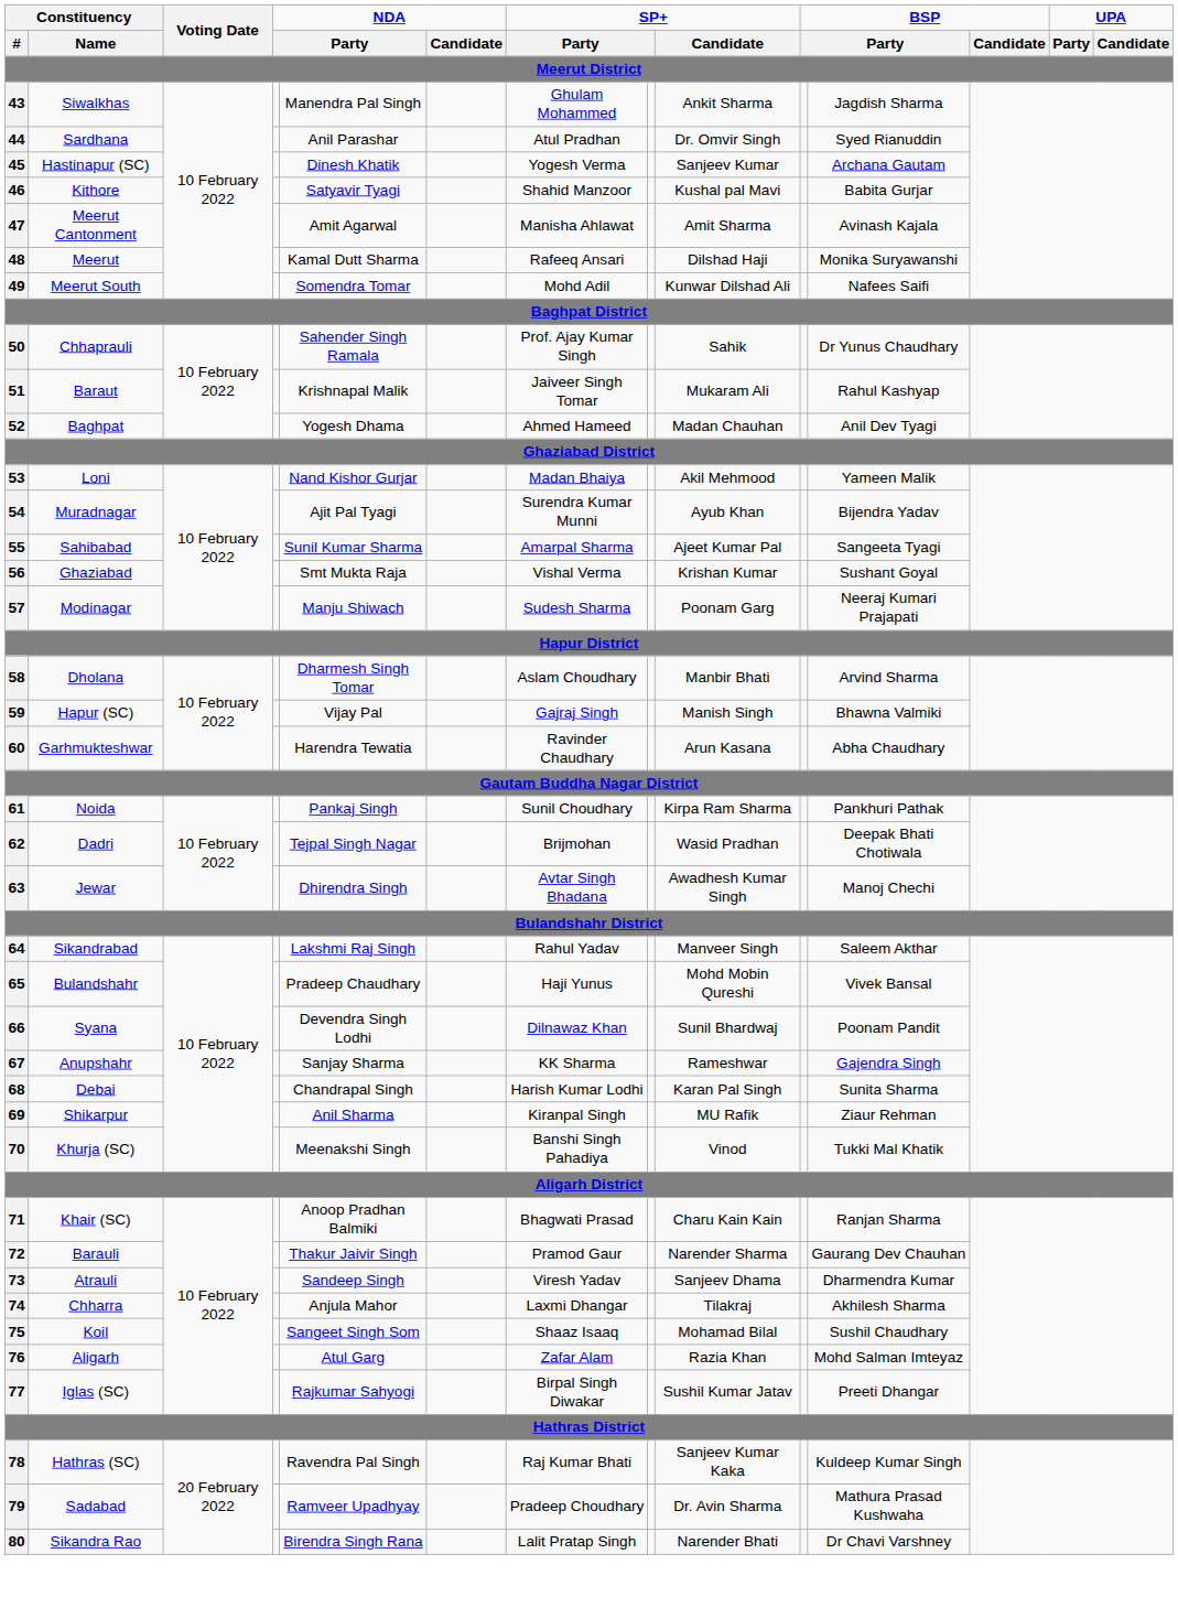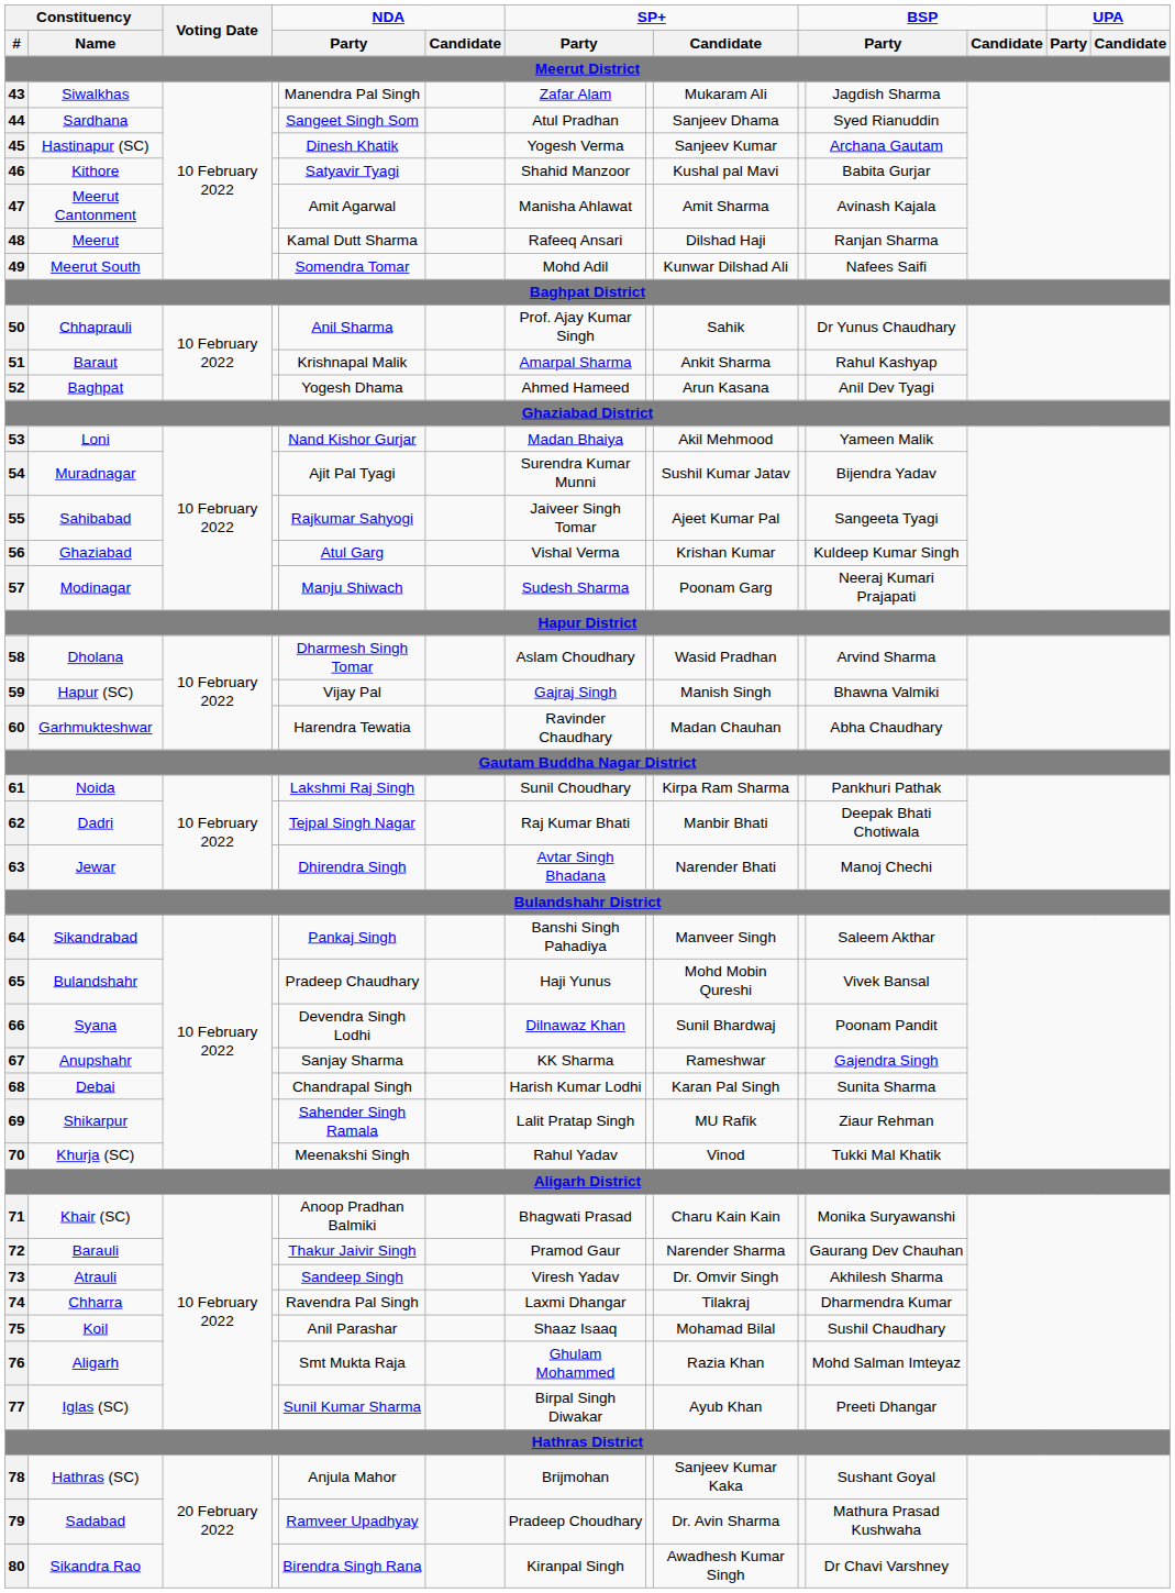Siwalkhas | column 7: Ghulam Mohammed -> Zafar Alam
Siwalkhas | column 9: Ankit Sharma -> Mukaram Ali
Sardhana | column 5: Anil Parashar -> Sangeet Singh Som
Sardhana | column 9: Dr. Omvir Singh -> Sanjeev Dhama
Meerut | column 11: Monika Suryawanshi -> Ranjan Sharma
Chhaprauli | column 5: Sahender Singh Ramala -> Anil Sharma
Baraut | column 7: Jaiveer Singh Tomar -> Amarpal Sharma
Baraut | column 9: Mukaram Ali -> Ankit Sharma
Baghpat | column 9: Madan Chauhan -> Arun Kasana
Muradnagar | column 9: Ayub Khan -> Sushil Kumar Jatav
Sahibabad | column 5: Sunil Kumar Sharma -> Rajkumar Sahyogi
Sahibabad | column 7: Amarpal Sharma -> Jaiveer Singh Tomar
Ghaziabad | column 5: Smt Mukta Raja -> Atul Garg
Ghaziabad | column 11: Sushant Goyal -> Kuldeep Kumar Singh
Dholana | column 9: Manbir Bhati -> Wasid Pradhan
Garhmukteshwar | column 9: Arun Kasana -> Madan Chauhan
Noida | column 5: Pankaj Singh -> Lakshmi Raj Singh
Dadri | column 7: Brijmohan -> Raj Kumar Bhati
Dadri | column 9: Wasid Pradhan -> Manbir Bhati
Jewar | column 9: Awadhesh Kumar Singh -> Narender Bhati
Sikandrabad | column 5: Lakshmi Raj Singh -> Pankaj Singh
Sikandrabad | column 7: Rahul Yadav -> Banshi Singh Pahadiya
Shikarpur | column 5: Anil Sharma -> Sahender Singh Ramala
Shikarpur | column 7: Kiranpal Singh -> Lalit Pratap Singh
Khurja (SC) | column 7: Banshi Singh Pahadiya -> Rahul Yadav
Khair (SC) | column 11: Ranjan Sharma -> Monika Suryawanshi
Atrauli | column 9: Sanjeev Dhama -> Dr. Omvir Singh
Atrauli | column 11: Dharmendra Kumar -> Akhilesh Sharma
Chharra | column 5: Anjula Mahor -> Ravendra Pal Singh
Chharra | column 11: Akhilesh Sharma -> Dharmendra Kumar
Koil | column 5: Sangeet Singh Som -> Anil Parashar
Aligarh | column 5: Atul Garg -> Smt Mukta Raja
Aligarh | column 7: Zafar Alam -> Ghulam Mohammed
Iglas (SC) | column 5: Rajkumar Sahyogi -> Sunil Kumar Sharma
Iglas (SC) | column 9: Sushil Kumar Jatav -> Ayub Khan
Hathras (SC) | column 5: Ravendra Pal Singh -> Anjula Mahor
Hathras (SC) | column 7: Raj Kumar Bhati -> Brijmohan
Hathras (SC) | column 11: Kuldeep Kumar Singh -> Sushant Goyal
Sikandra Rao | column 7: Lalit Pratap Singh -> Kiranpal Singh
Sikandra Rao | column 9: Narender Bhati -> Awadhesh Kumar Singh
